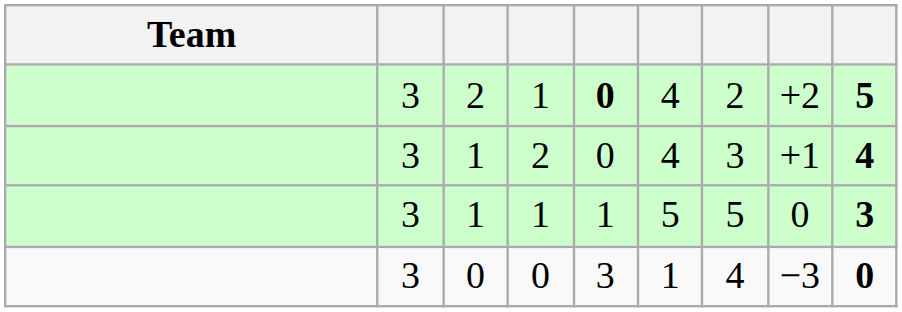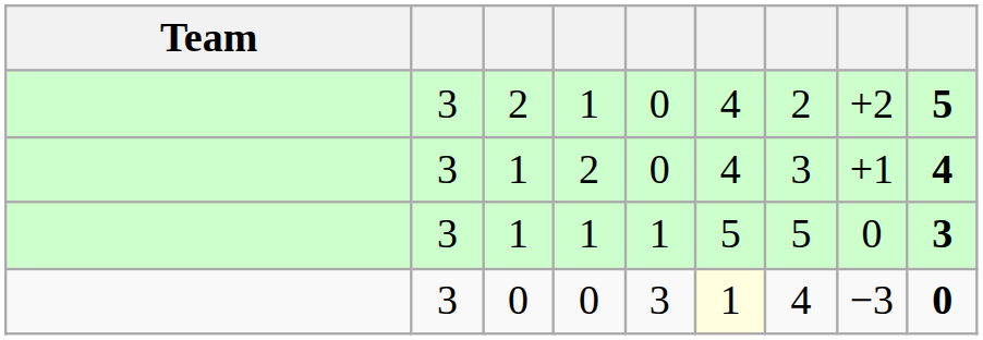row 2 | column 5: bold -> normal
row 5 | column 6: no background -> lightyellow background
